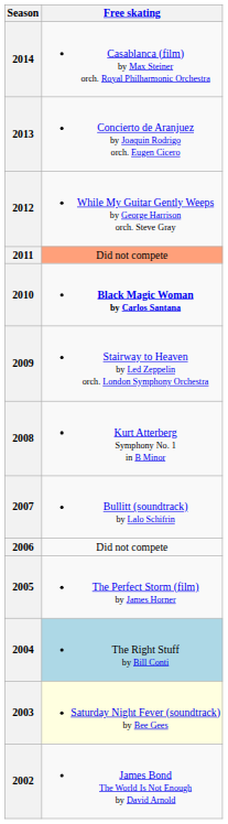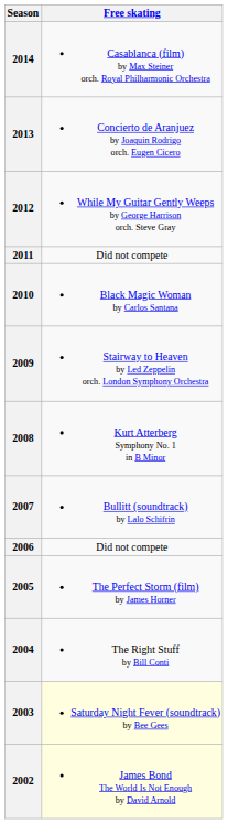2011 | Free skating: lightsalmon background -> no background
2010 | Free skating: bold -> normal
2004 | Free skating: lightblue background -> no background
2002 | Free skating: no background -> lightyellow background
